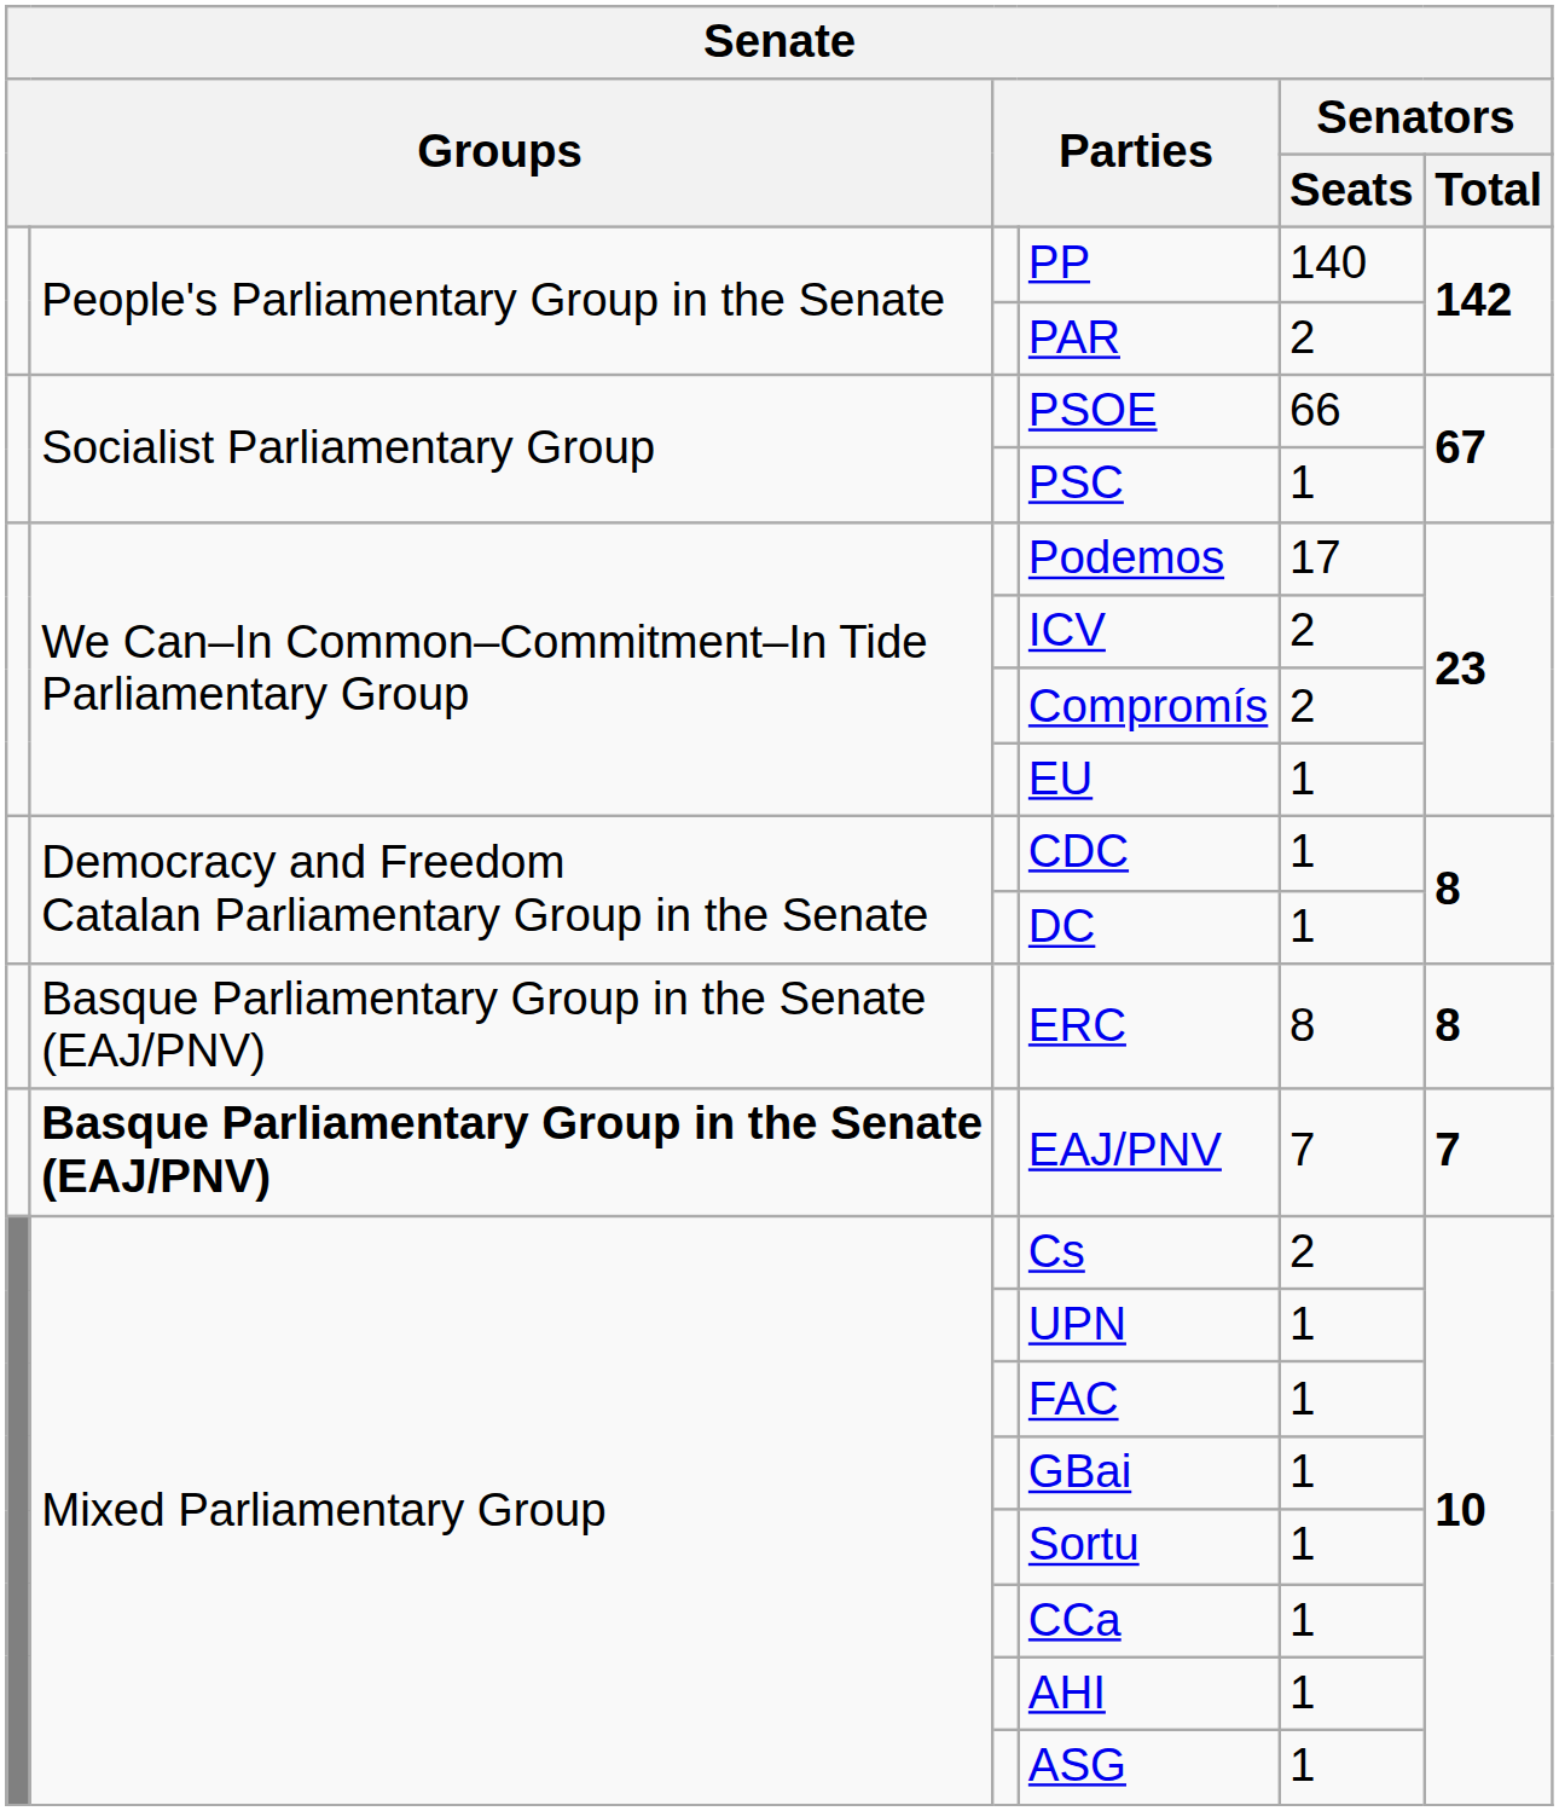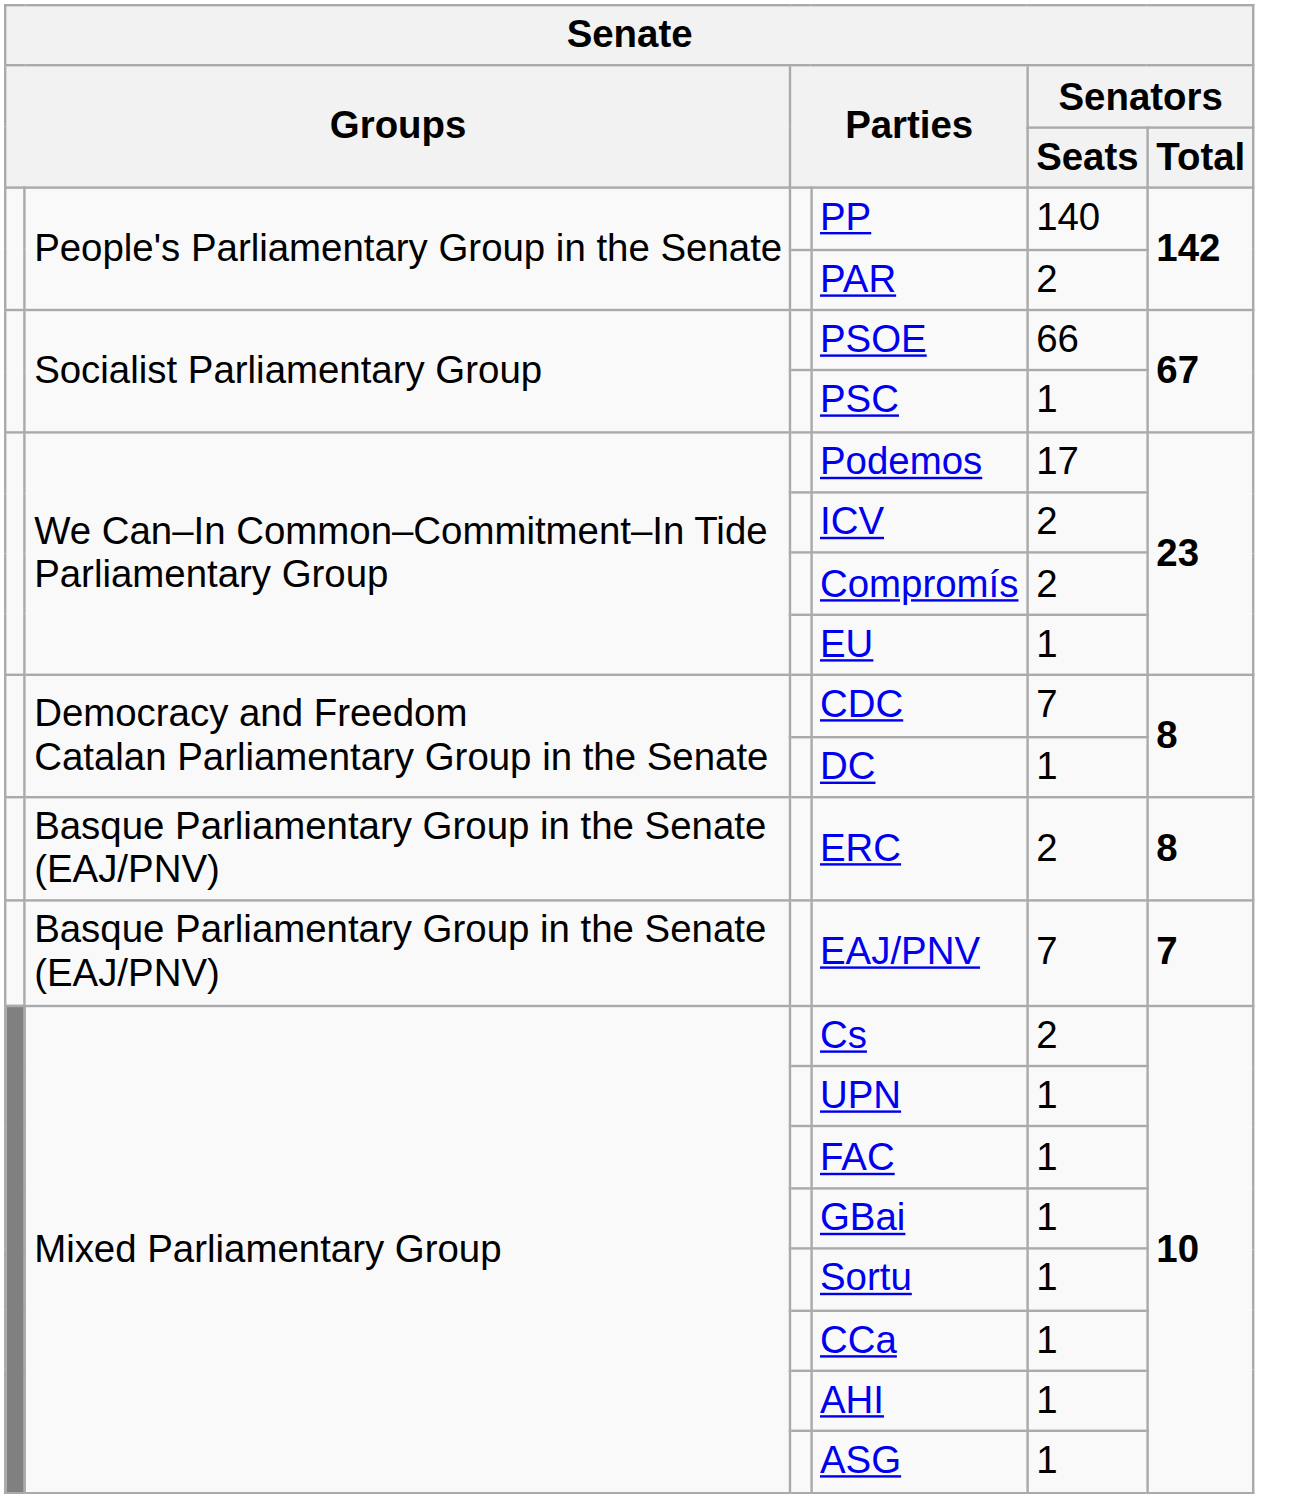CDC | Senators / Seats: 1 -> 7
ERC | Senators / Seats: 8 -> 2
EAJ/PNV | column 2: bold -> normal
